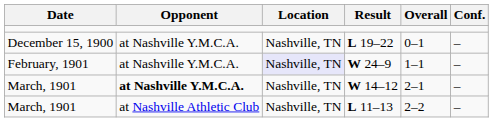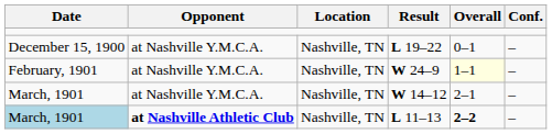W 24–9 | Location: lavender background -> no background
W 24–9 | Overall: no background -> lightyellow background
W 14–12 | Opponent: bold -> normal
L 11–13 | Date: no background -> lightblue background
L 11–13 | Opponent: normal -> bold
L 11–13 | Overall: normal -> bold
